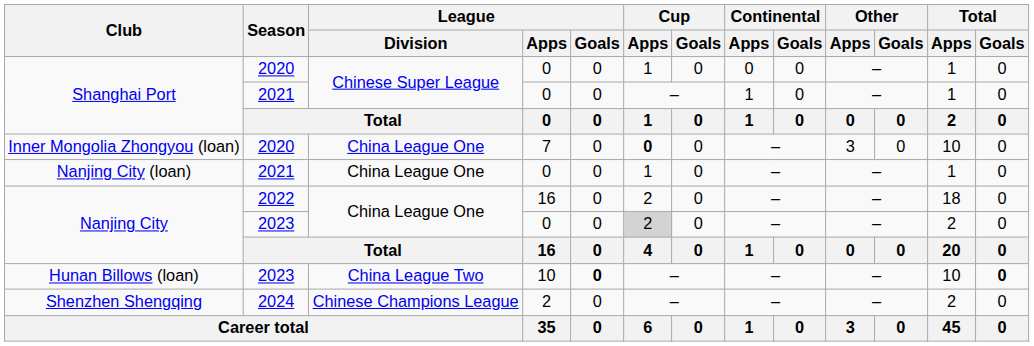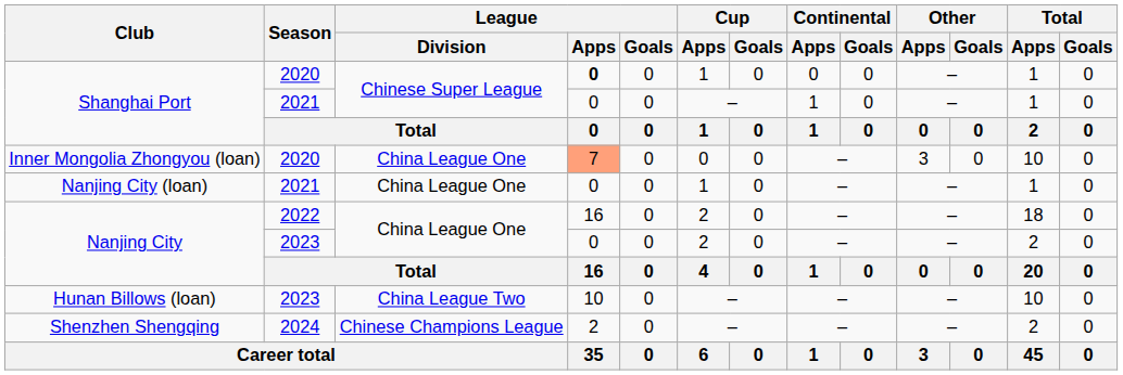Shanghai Port / 2020 | League / Apps: normal -> bold
Inner Mongolia Zhongyou (loan) | League / Apps: no background -> lightsalmon background
Inner Mongolia Zhongyou (loan) | Cup / Apps: bold -> normal
Nanjing City / 2023 | Cup / Apps: lightgrey background -> no background
Hunan Billows (loan) | League / Goals: bold -> normal
Hunan Billows (loan) | Total / Goals: bold -> normal
